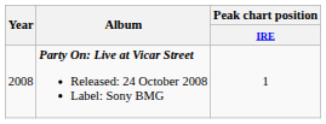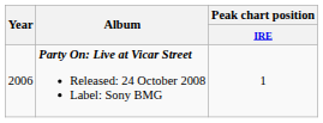row 3 | Year: 2008 -> 2006
